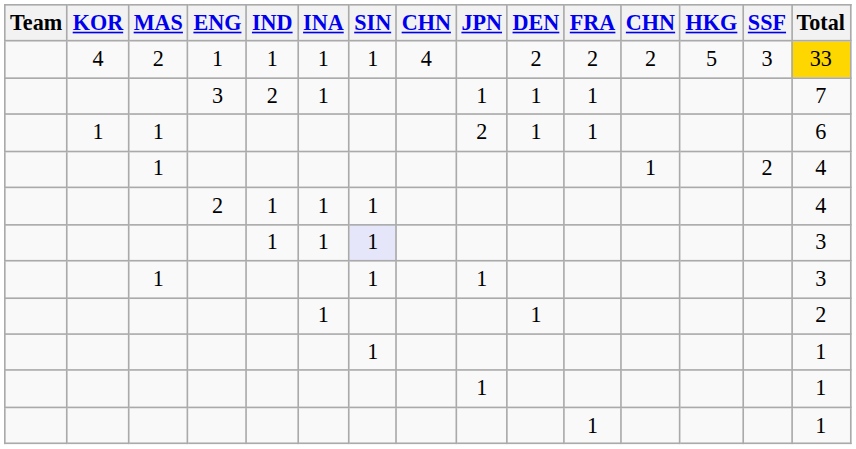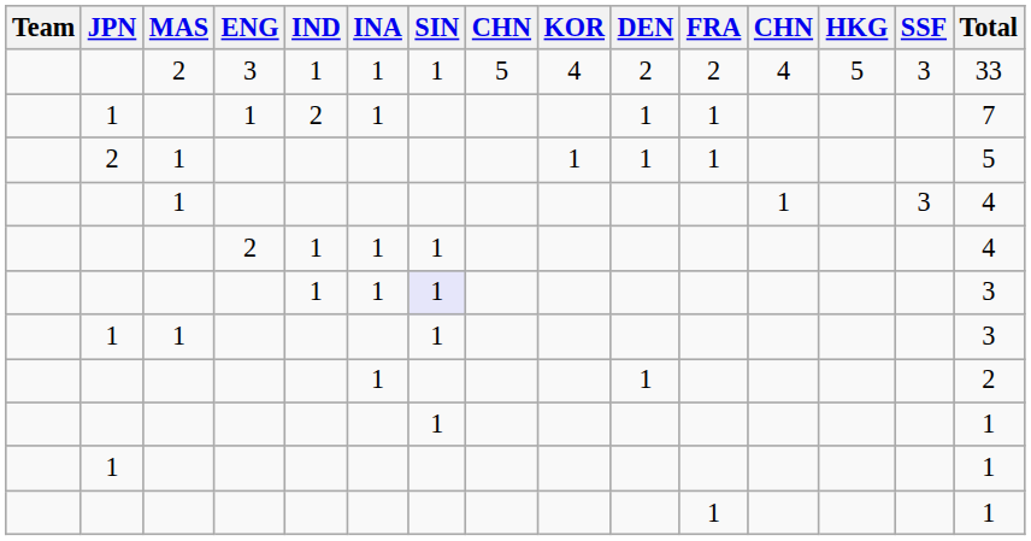columns swapped: KOR <-> JPN
row 2 | ENG: 1 -> 3
row 2 | column 8: 4 -> 5
row 2 | column 12: 2 -> 4
row 2 | Total: gold background -> no background
row 3 | ENG: 3 -> 1
row 4 | Total: 6 -> 5
row 5 | SSF: 2 -> 3
